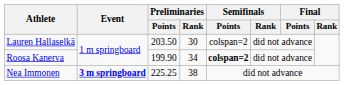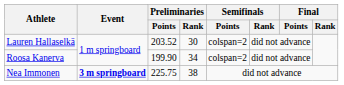Lauren Hallaselkä | Preliminaries / Points: 203.50 -> 203.52
Roosa Kanerva | Semifinals / Points: bold -> normal
Nea Immonen | Preliminaries / Points: 225.25 -> 225.75
